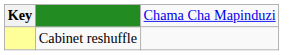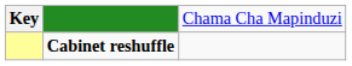Cabinet reshuffle | column 2: normal -> bold
